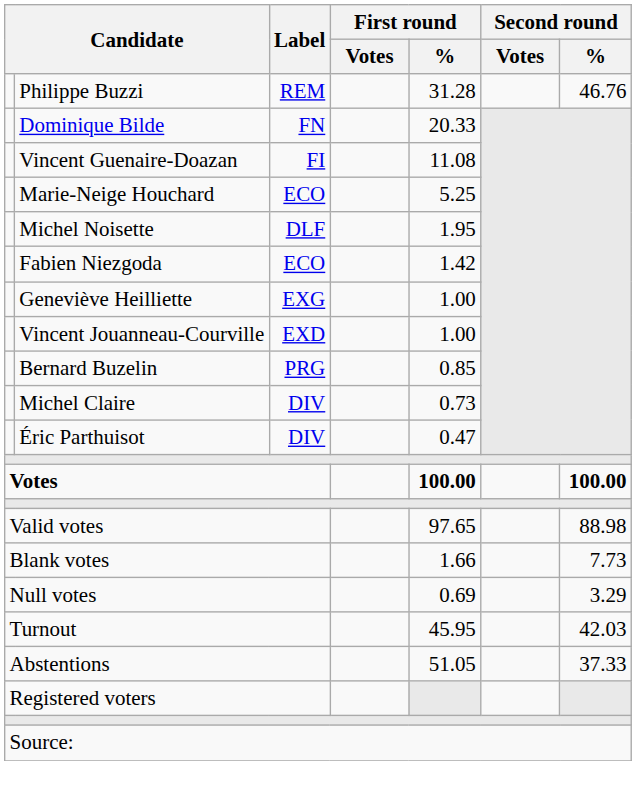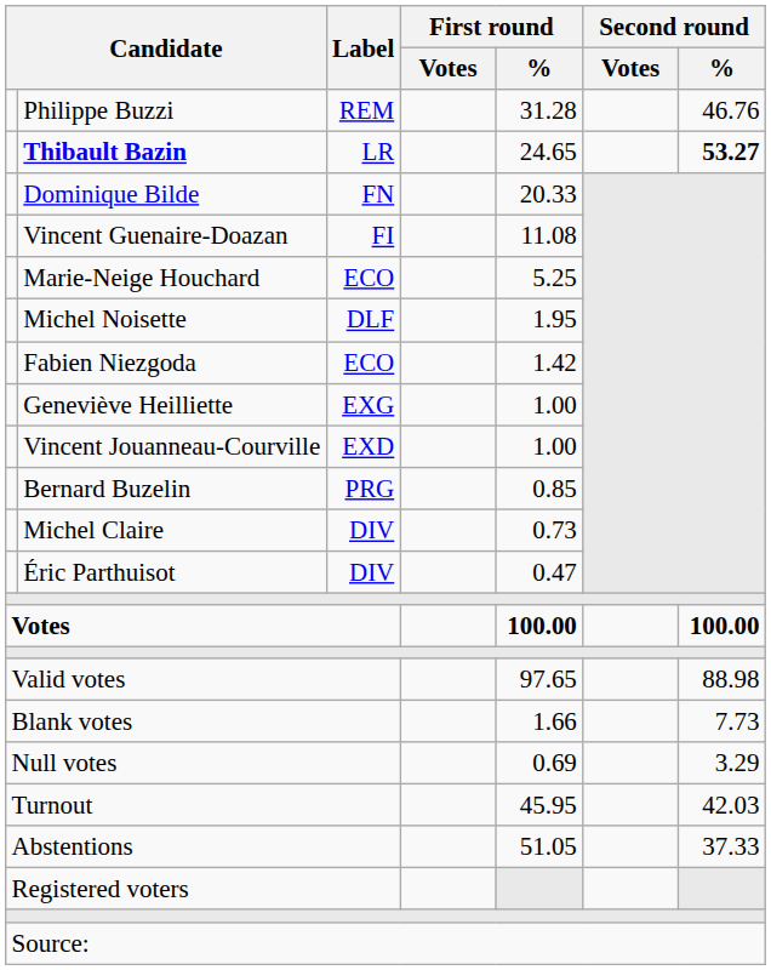+ row: Thibault Bazin | LR | 24.65 | 53.27
